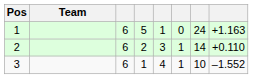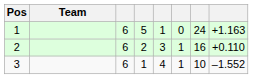row 3 | column 7: 14 -> 16
